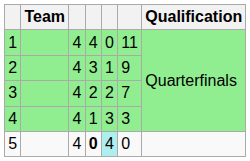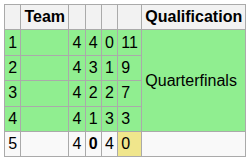5 | column 5: paleturquoise background -> no background
5 | column 6: no background -> khaki background
